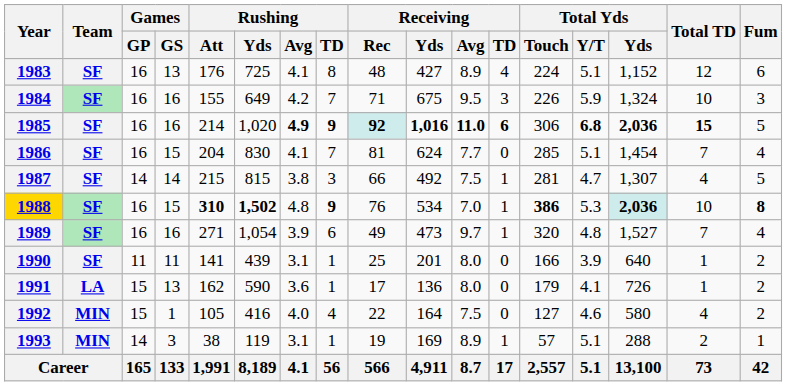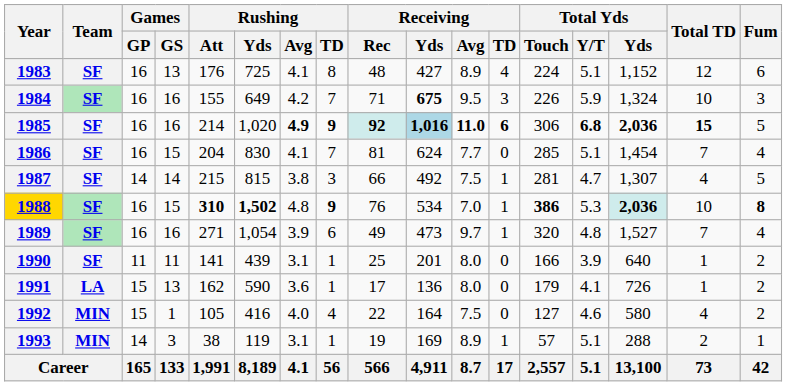1984 | Receiving / Yds: normal -> bold
1985 | Receiving / Yds: no background -> lightblue background
